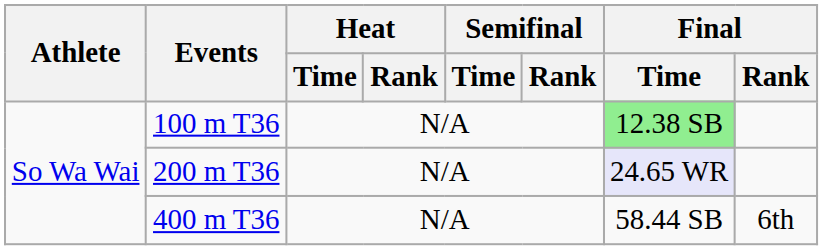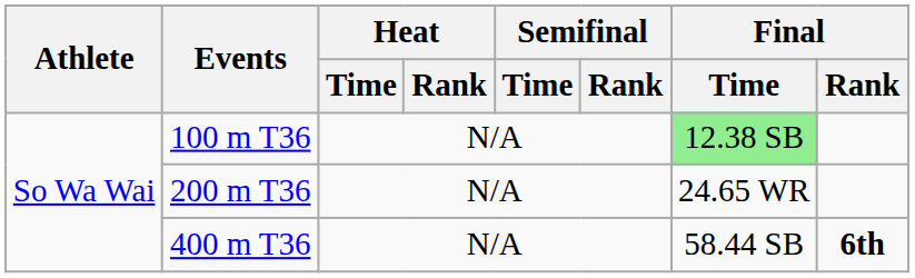200 m T36 | Final / Time: lavender background -> no background
400 m T36 | Final / Rank: normal -> bold
